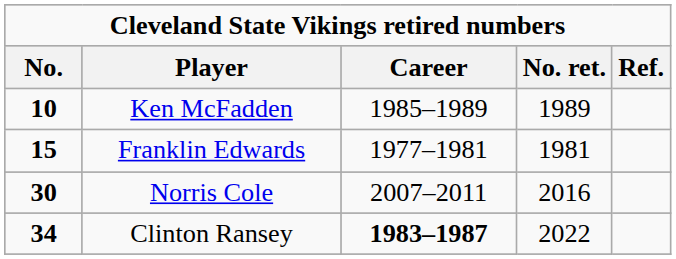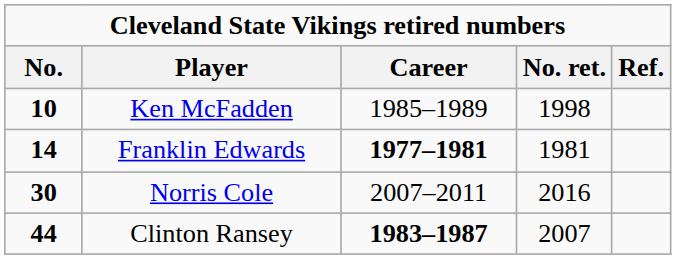Ken McFadden | No. ret.: 1989 -> 1998
Franklin Edwards | No.: 15 -> 14
Franklin Edwards | Career: normal -> bold
Clinton Ransey | No.: 34 -> 44
Clinton Ransey | No. ret.: 2022 -> 2007
